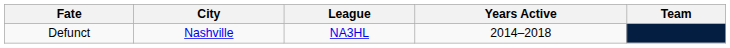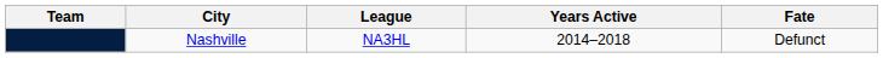columns swapped: Team <-> Fate
